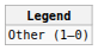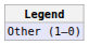row 2 | column 1: no background -> lavender background
